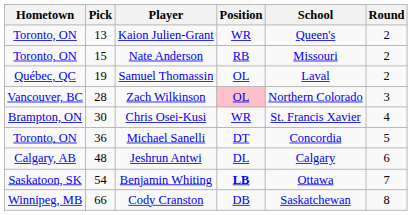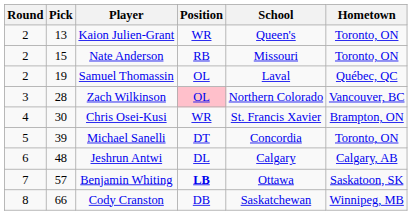columns swapped: Round <-> Hometown
Michael Sanelli | Pick: 36 -> 39
Benjamin Whiting | Pick: 54 -> 57
